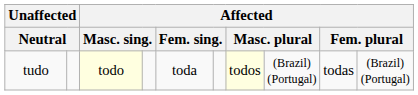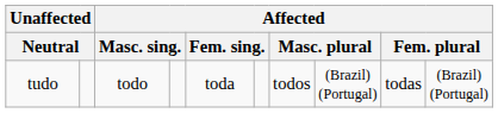tudo | column 3: lightyellow background -> no background
tudo | column 7: lightyellow background -> no background
